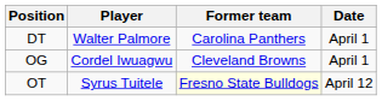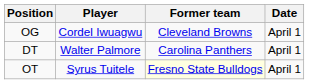rows swapped: OG <-> DT
OT | Date: April 12 -> April 1
